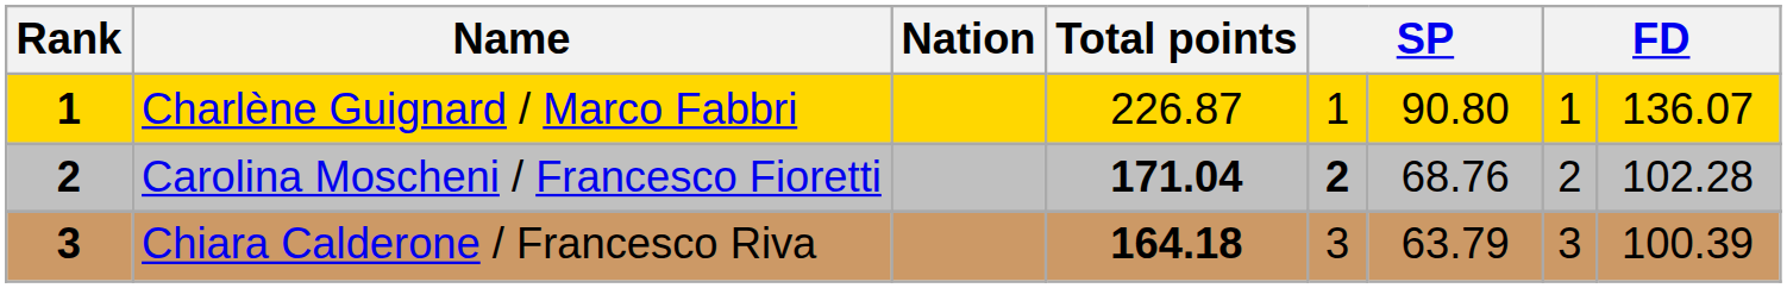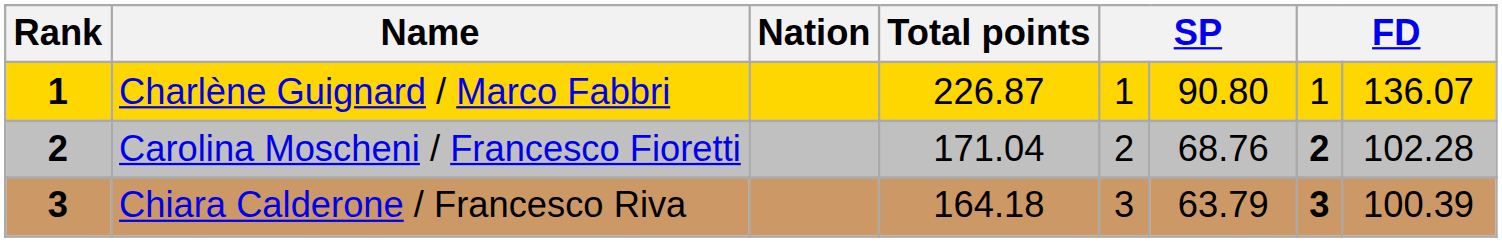Carolina Moscheni / Francesco Fioretti | Total points: bold -> normal
Carolina Moscheni / Francesco Fioretti | column 5: bold -> normal
Carolina Moscheni / Francesco Fioretti | column 7: normal -> bold
Chiara Calderone / Francesco Riva | Total points: bold -> normal
Chiara Calderone / Francesco Riva | column 7: normal -> bold
